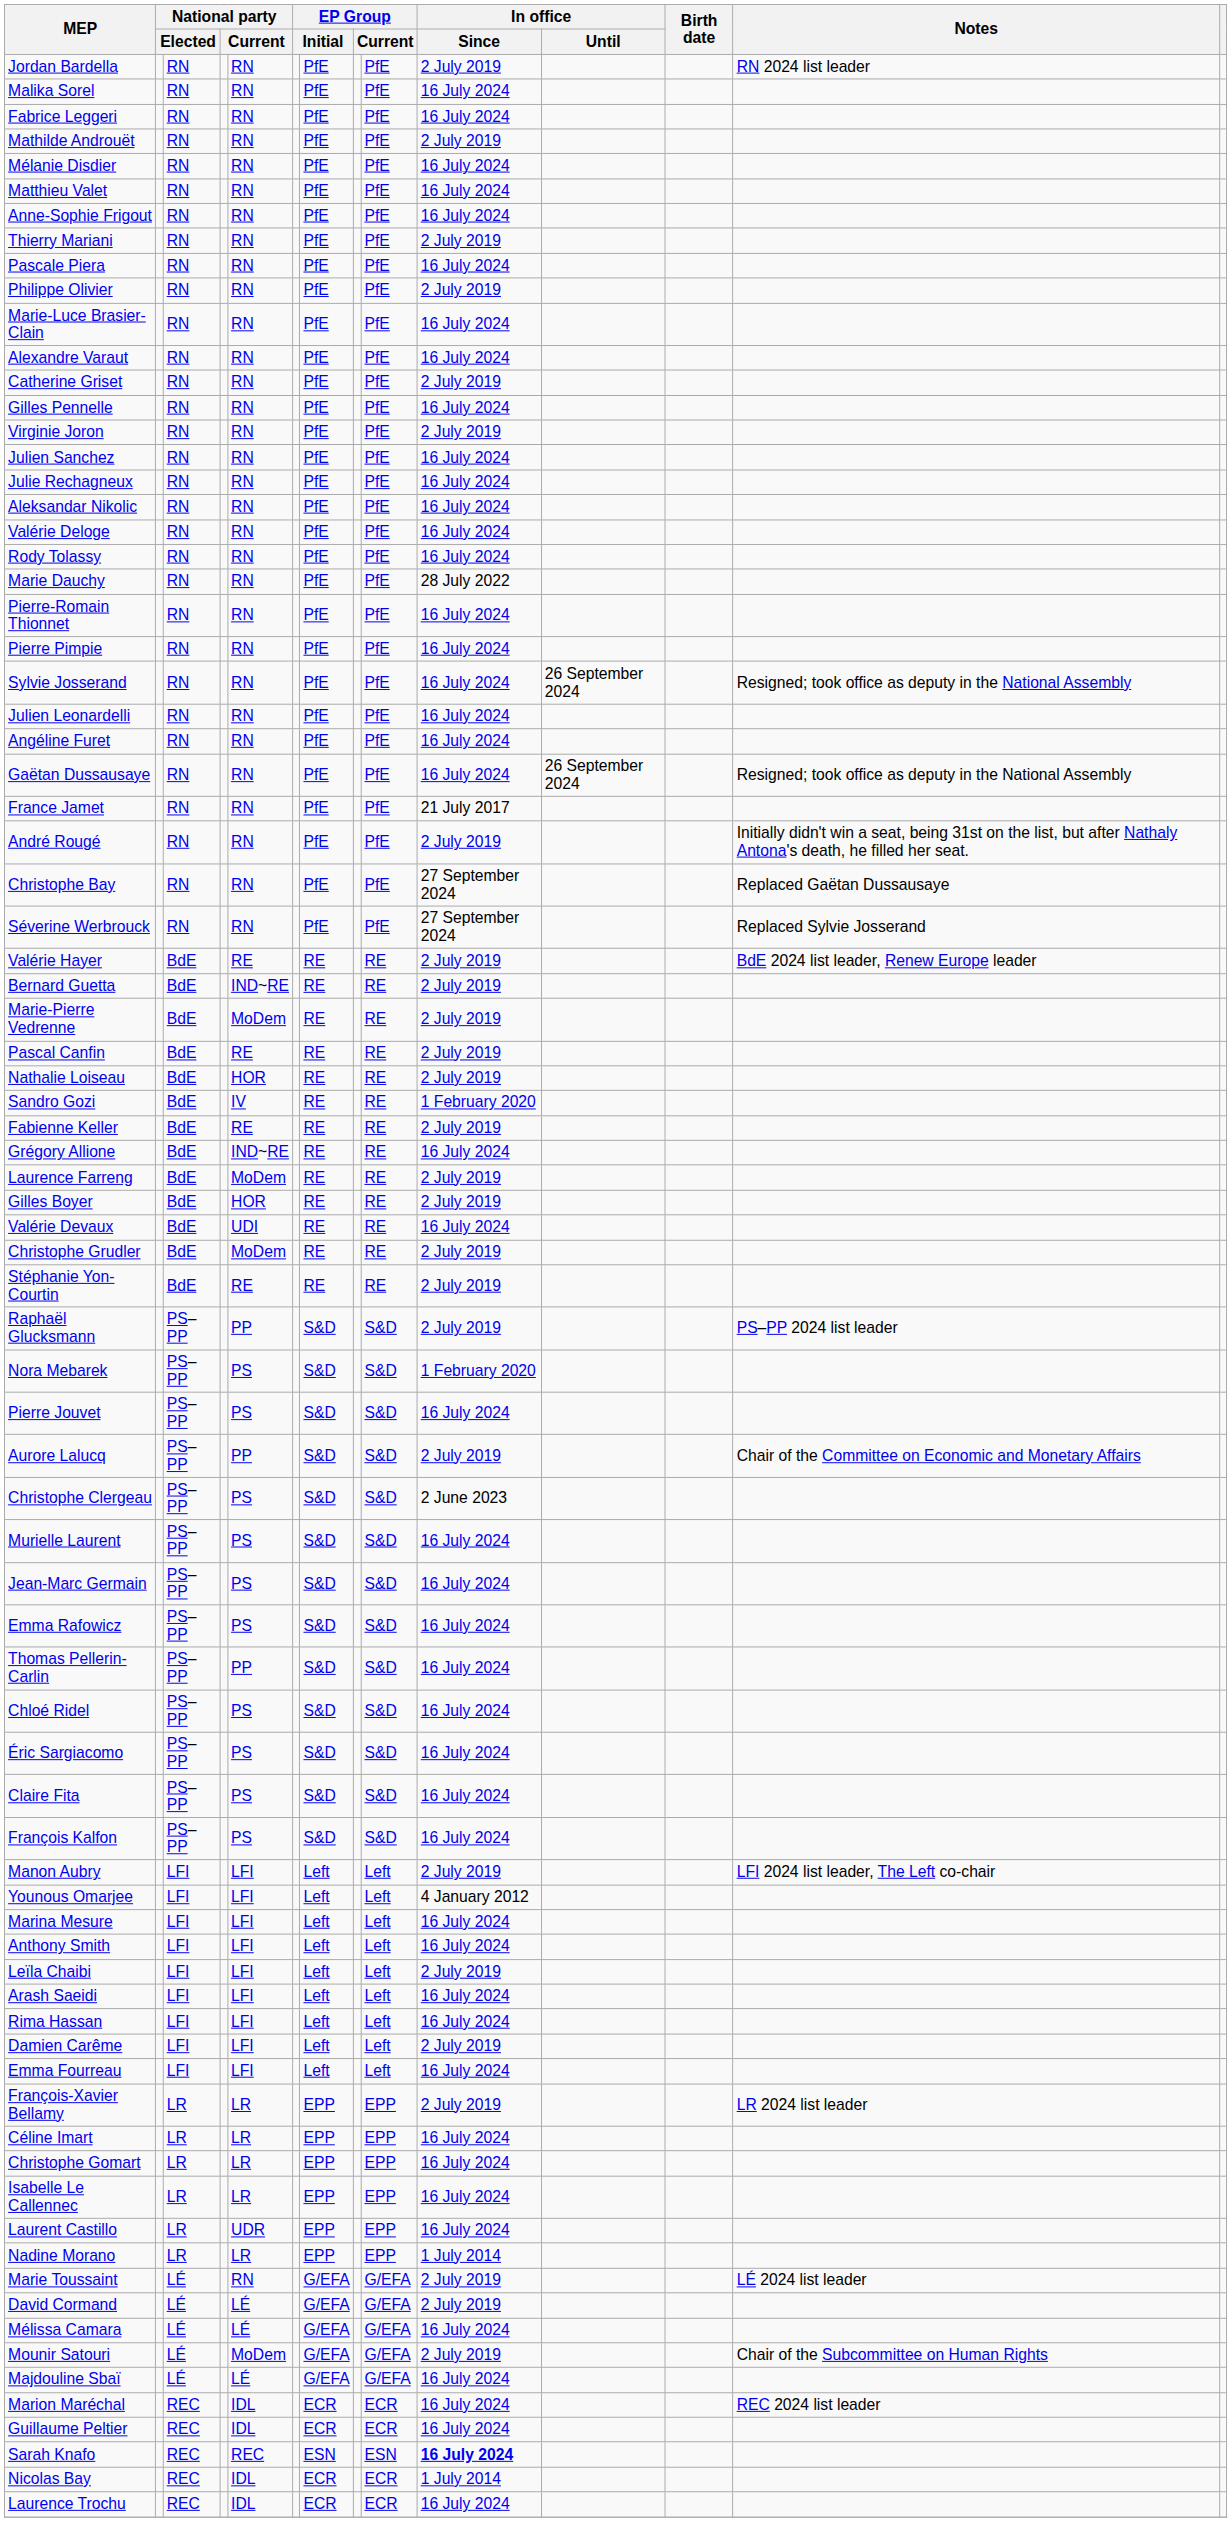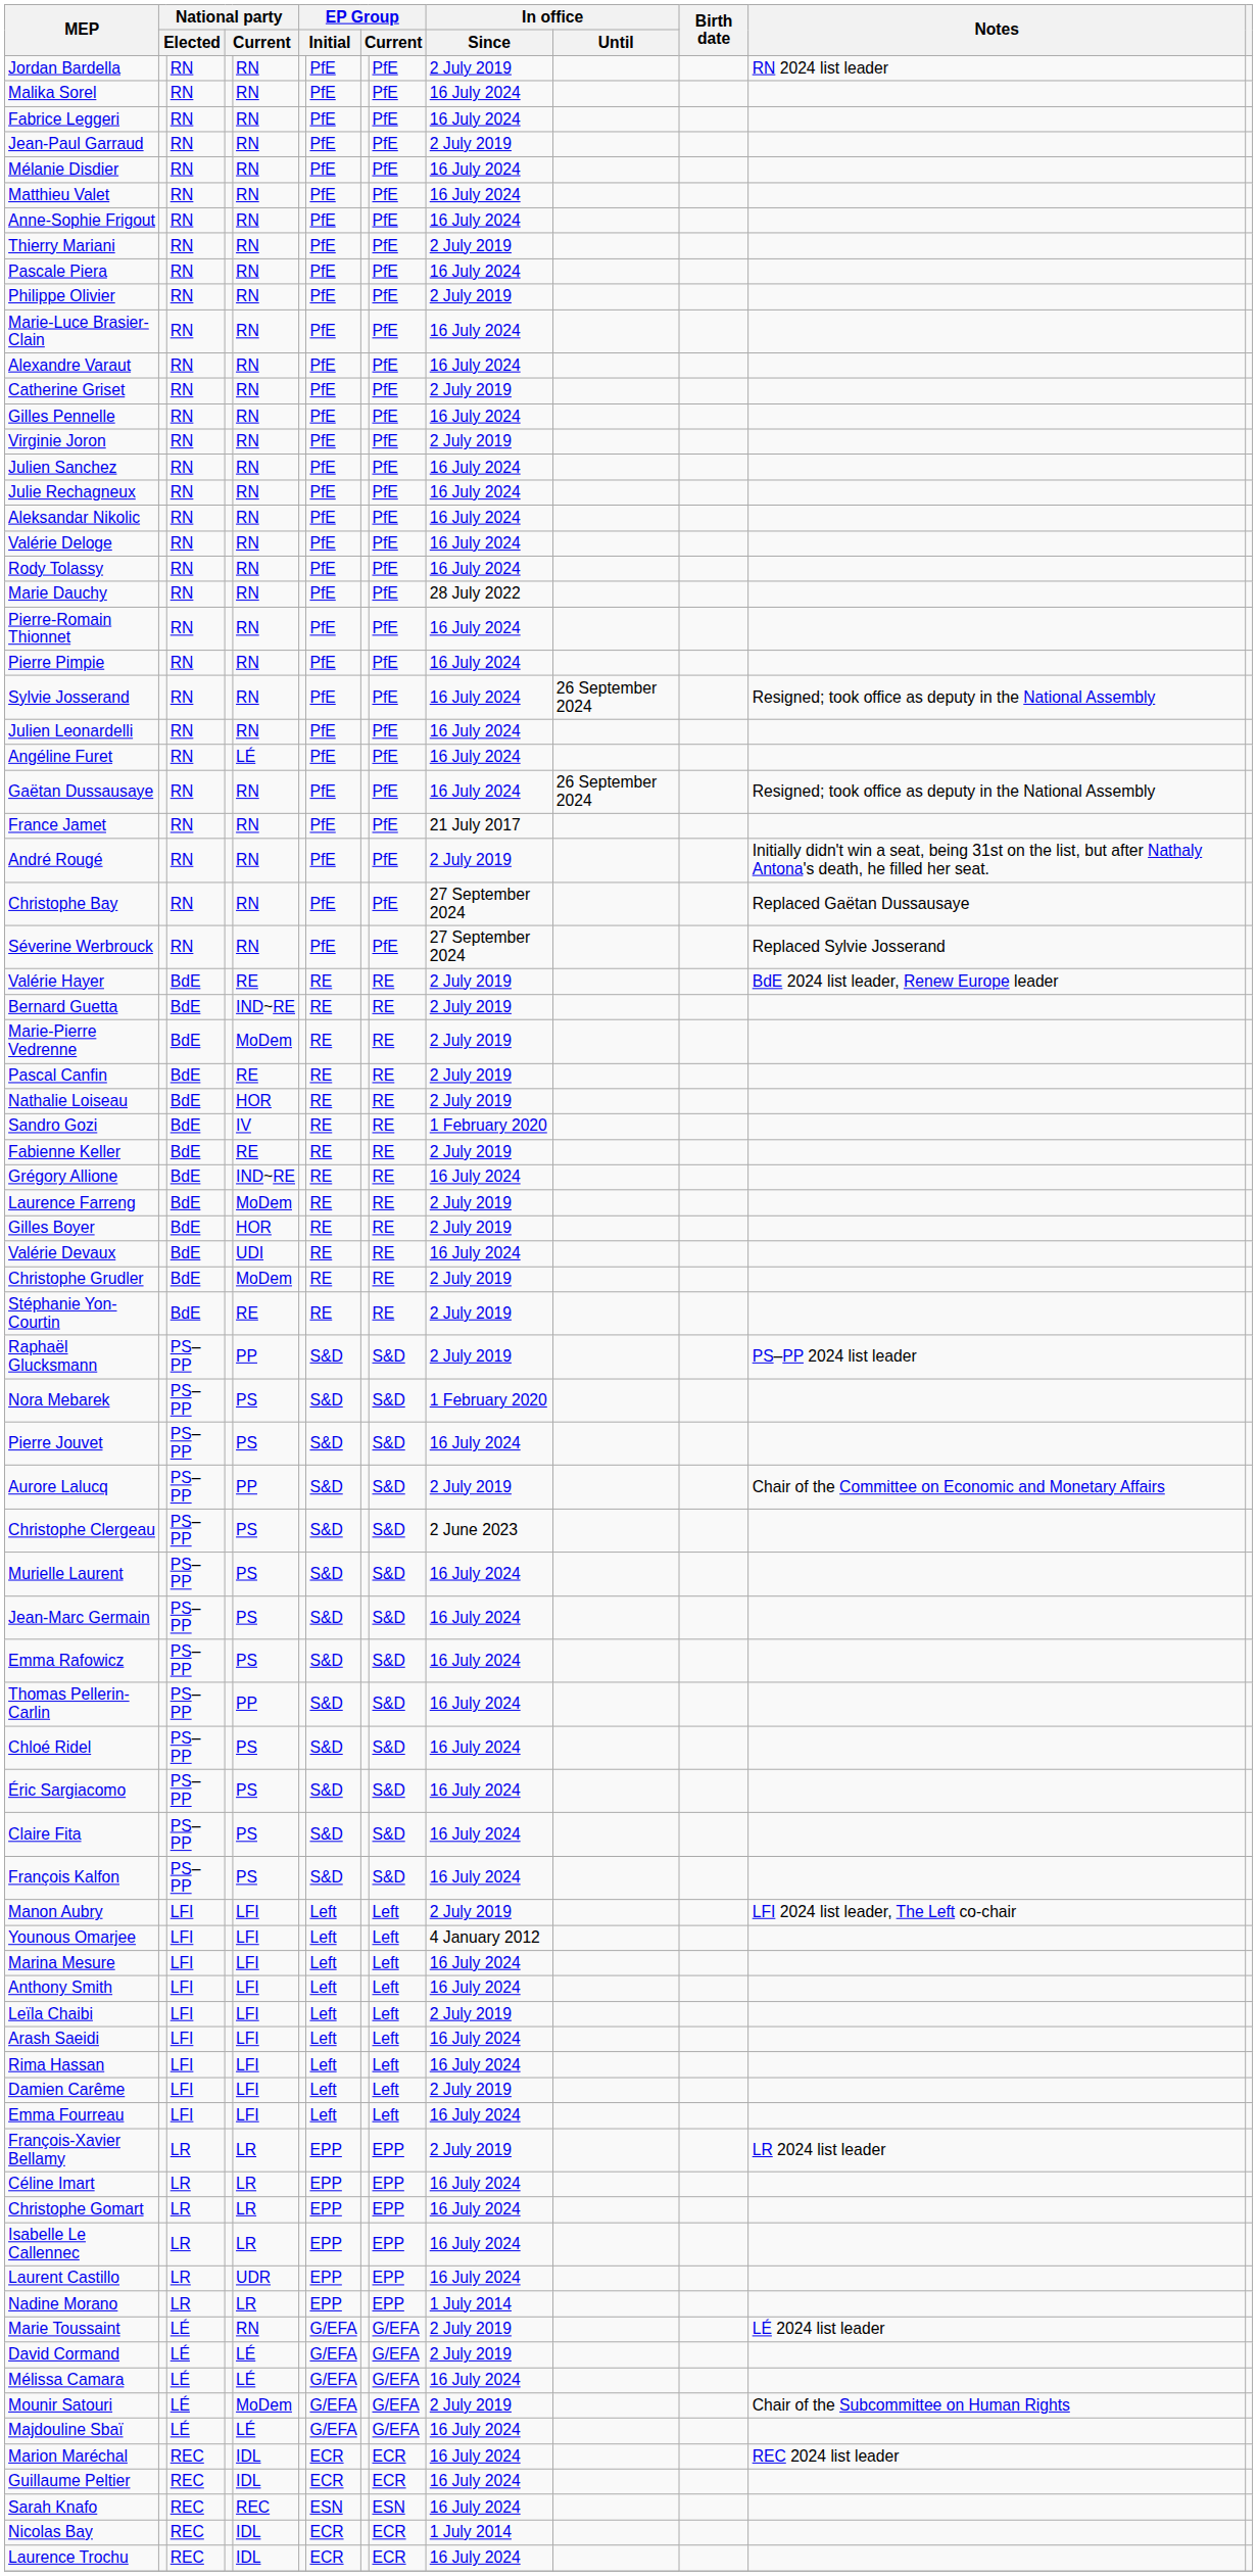- row: Mathilde Androuët | RN | RN | PfE | PfE | 2 July 2019
+ row: Jean-Paul Garraud | RN | RN | PfE | PfE | 2 July 2019
Angéline Furet | column 5: RN -> LÉ
Sarah Knafo | In office / Since: bold -> normal
